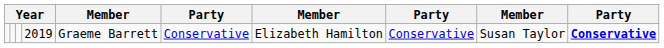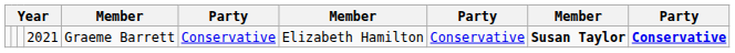row 2 | column 4: 2019 -> 2021
row 2 | column 9: normal -> bold
